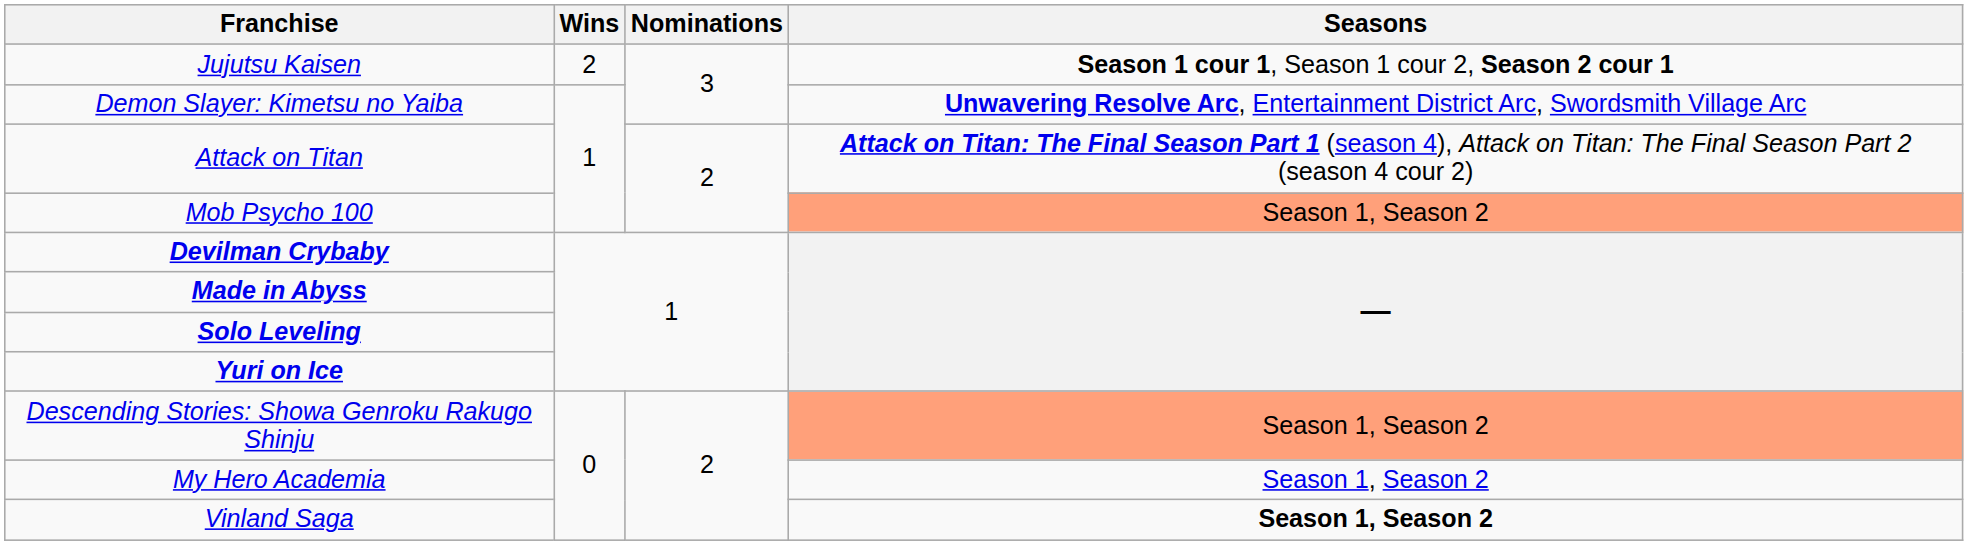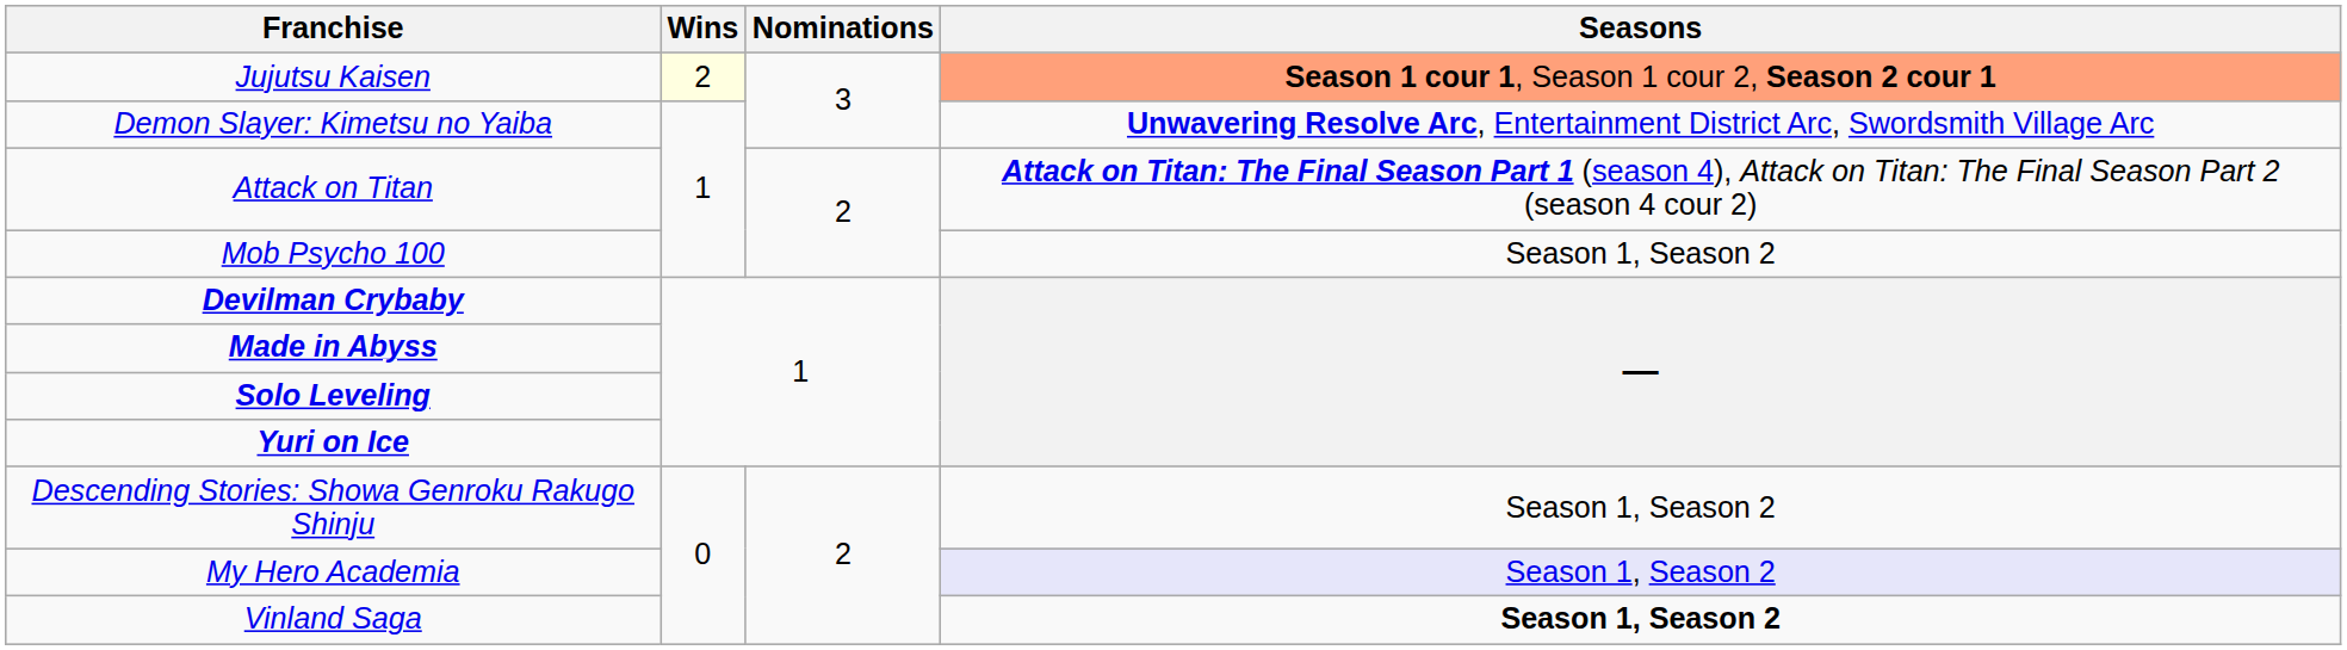Jujutsu Kaisen | Wins: no background -> lightyellow background
Jujutsu Kaisen | Seasons: no background -> lightsalmon background
Mob Psycho 100 | Seasons: lightsalmon background -> no background
Descending Stories: Showa Genroku Rakugo Shinju | Seasons: lightsalmon background -> no background
My Hero Academia | Seasons: no background -> lavender background
